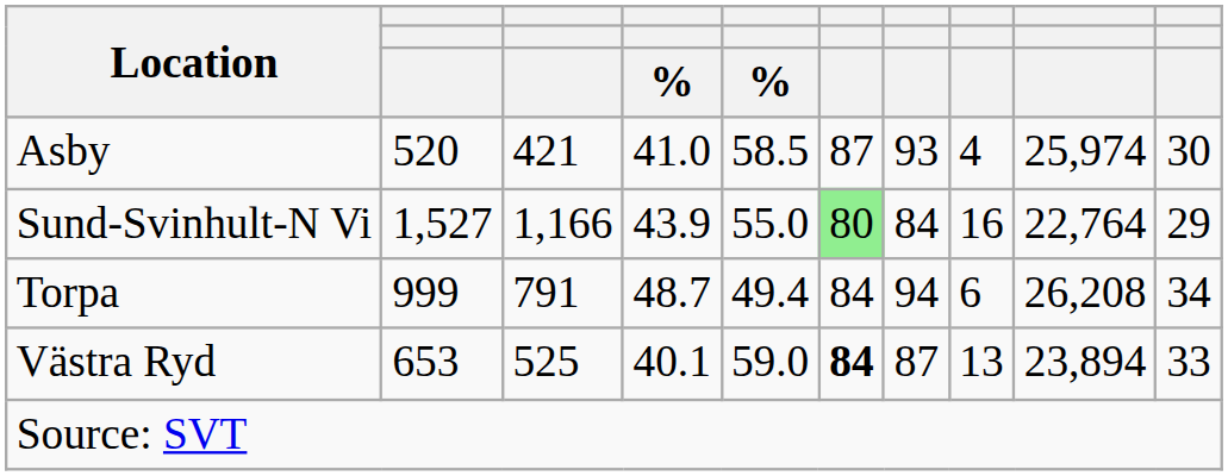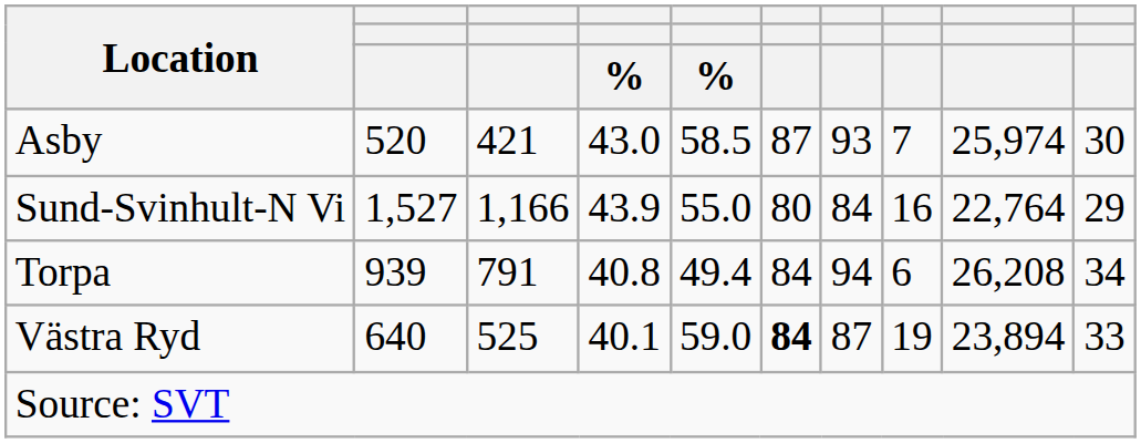Asby | column 4: 41.0 -> 43.0
Asby | column 8: 4 -> 7
Sund-Svinhult-N Vi | column 6: lightgreen background -> no background
Torpa | column 2: 999 -> 939
Torpa | column 4: 48.7 -> 40.8
Västra Ryd | column 2: 653 -> 640
Västra Ryd | column 8: 13 -> 19
